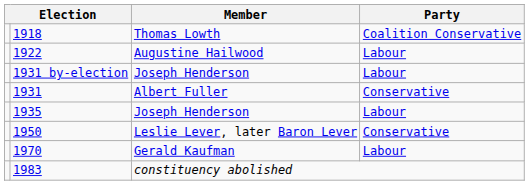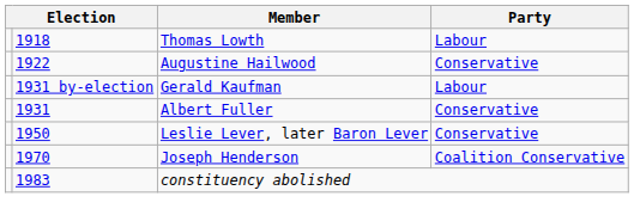1918 | Party: Coalition Conservative -> Labour
1922 | Party: Labour -> Conservative
1931 by-election | Member: Joseph Henderson -> Gerald Kaufman
- row: 1935 | Joseph Henderson | Labour
1970 | Member: Gerald Kaufman -> Joseph Henderson
1970 | Party: Labour -> Coalition Conservative
